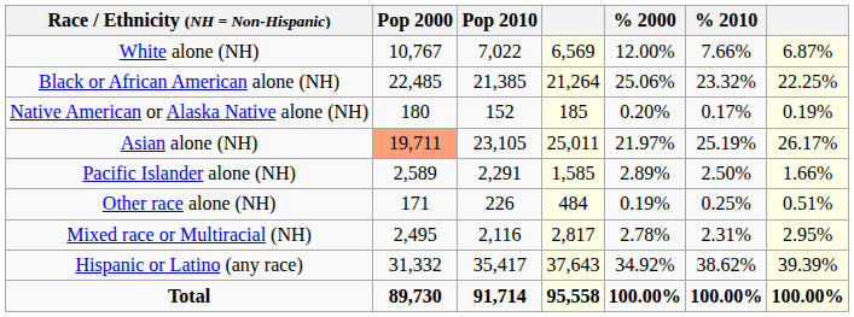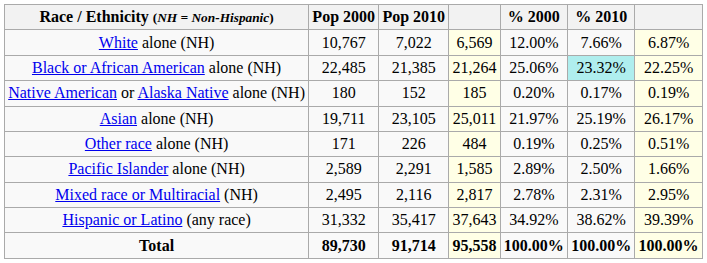Black or African American alone (NH) | % 2010: no background -> paleturquoise background
Asian alone (NH) | Pop 2000: lightsalmon background -> no background
rows swapped: Pacific Islander alone (NH) <-> Other race alone (NH)
